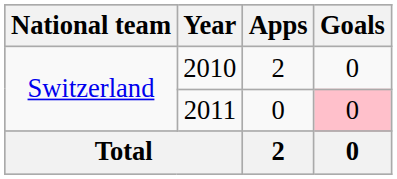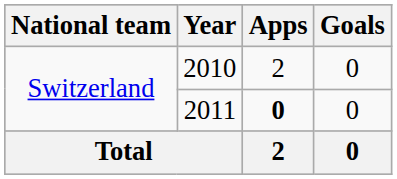2011 | Apps: normal -> bold
2011 | Goals: pink background -> no background
